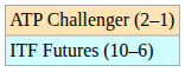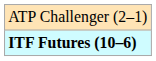row 2 | column 1: normal -> bold
